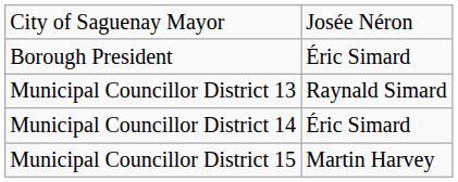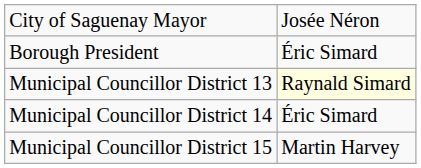Municipal Councillor District 13 | column 2: no background -> lightyellow background
